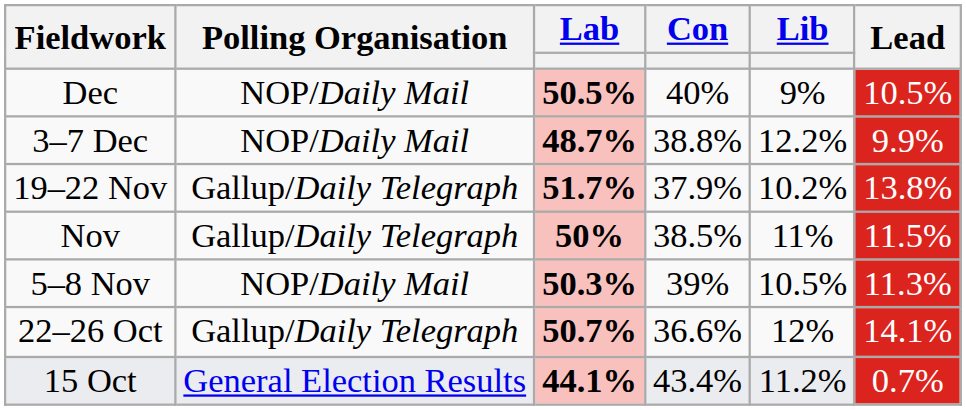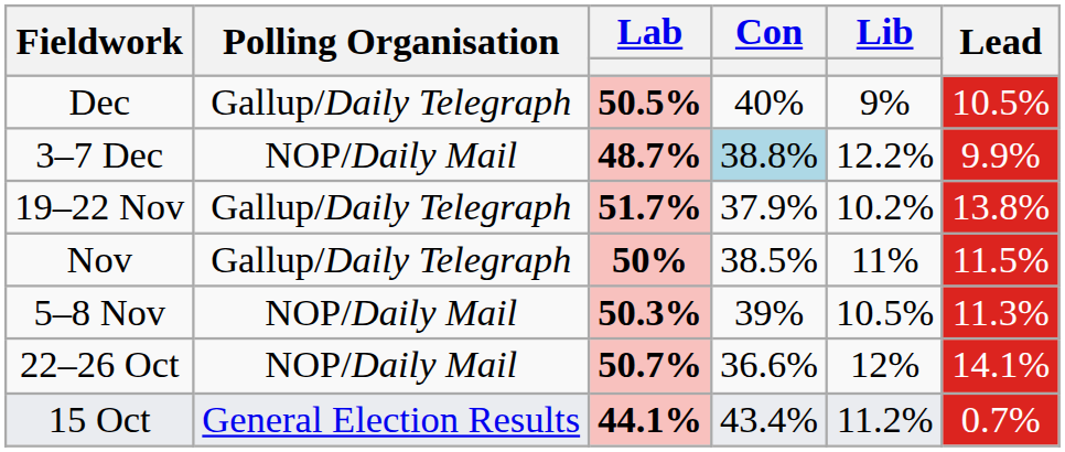Dec | Polling Organisation: NOP/Daily Mail -> Gallup/Daily Telegraph
3–7 Dec | Con: no background -> lightblue background
22–26 Oct | Polling Organisation: Gallup/Daily Telegraph -> NOP/Daily Mail
